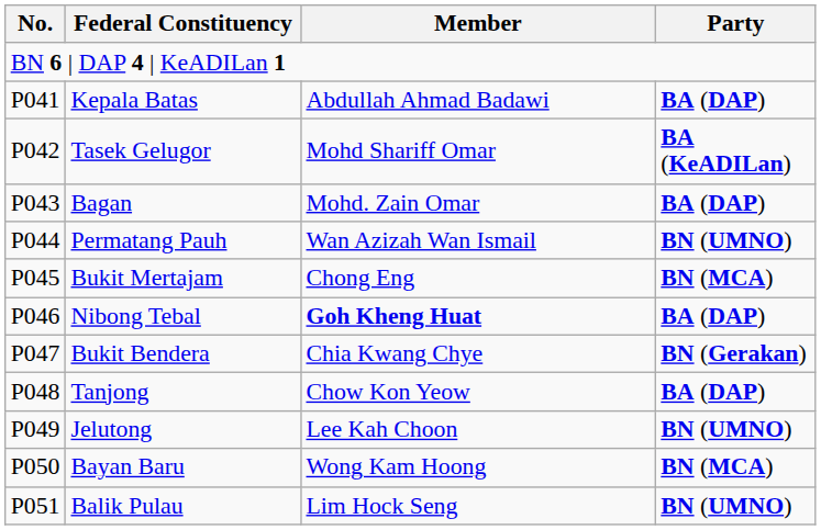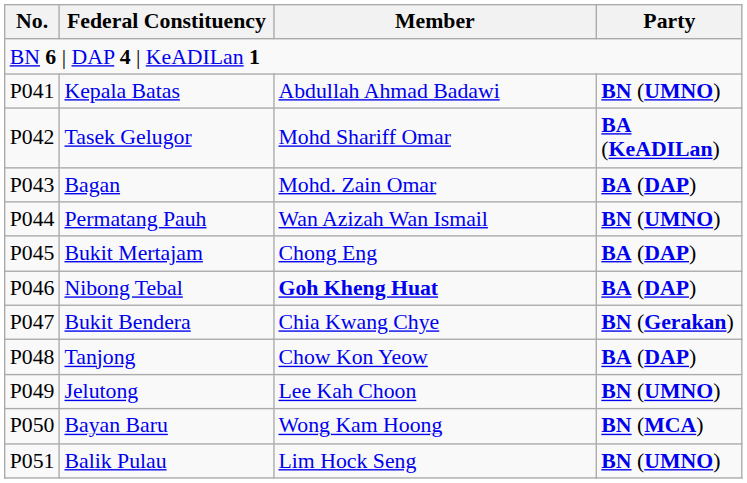Kepala Batas | Party: BA (DAP) -> BN (UMNO)
Bukit Mertajam | Party: BN (MCA) -> BA (DAP)
